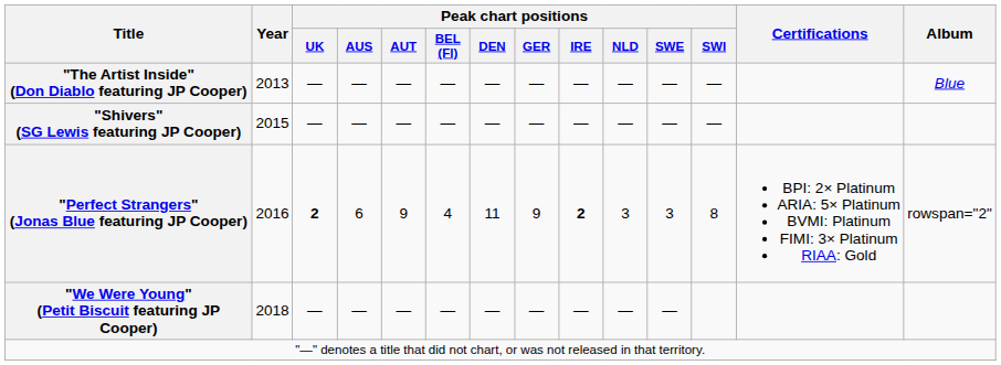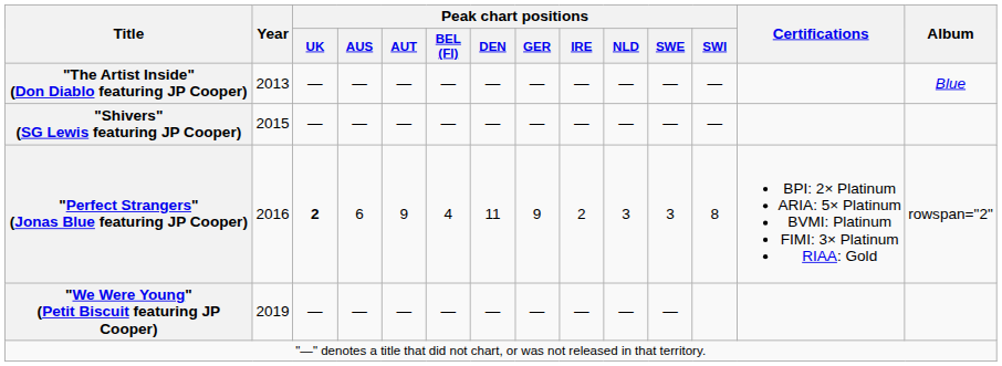"Perfect Strangers" (Jonas Blue featuring JP Cooper) | Peak chart positions / IRE: bold -> normal
"We Were Young" (Petit Biscuit featuring JP Cooper) | Year: 2018 -> 2019
